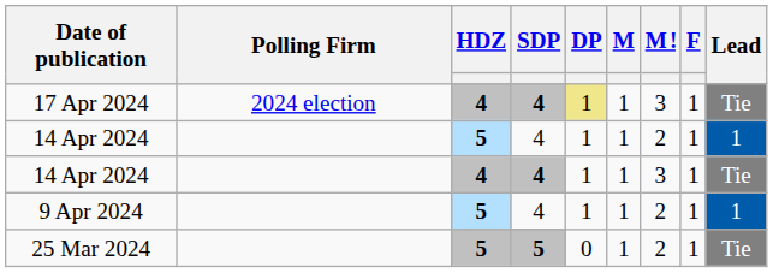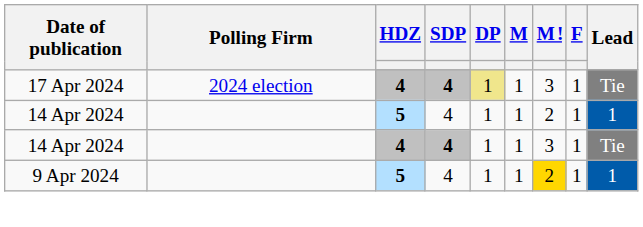9 Apr 2024 | M !: no background -> gold background
- row: 25 Mar 2024 | 5 | 5 | 0 | 1 | 2 | 1 | Tie
